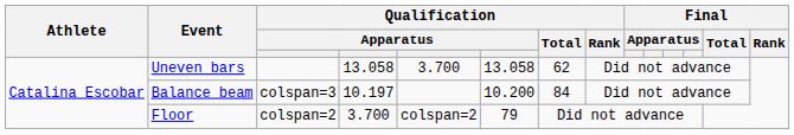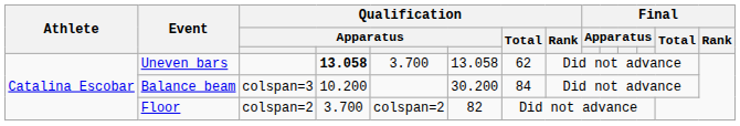Uneven bars | column 4: normal -> bold
Balance beam | column 4: 10.197 -> 10.200
Balance beam | column 6: 10.200 -> 30.200
Floor | column 6: 79 -> 82
